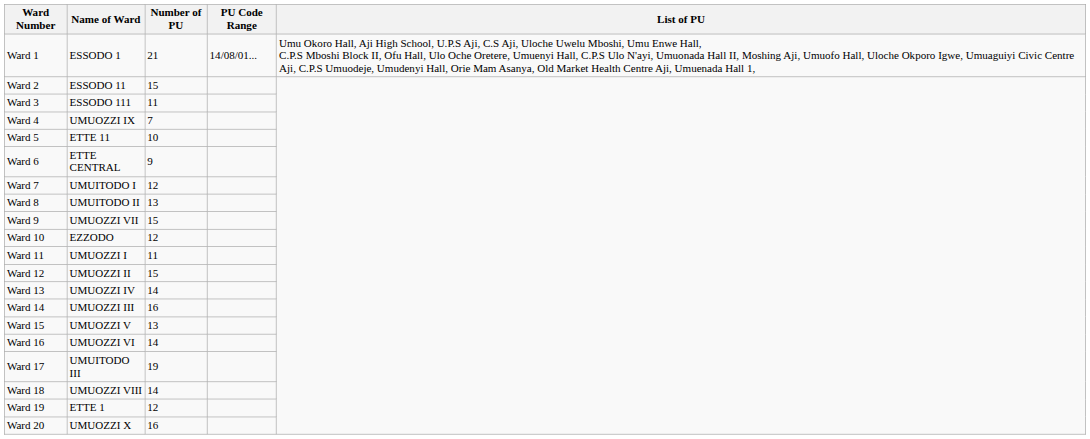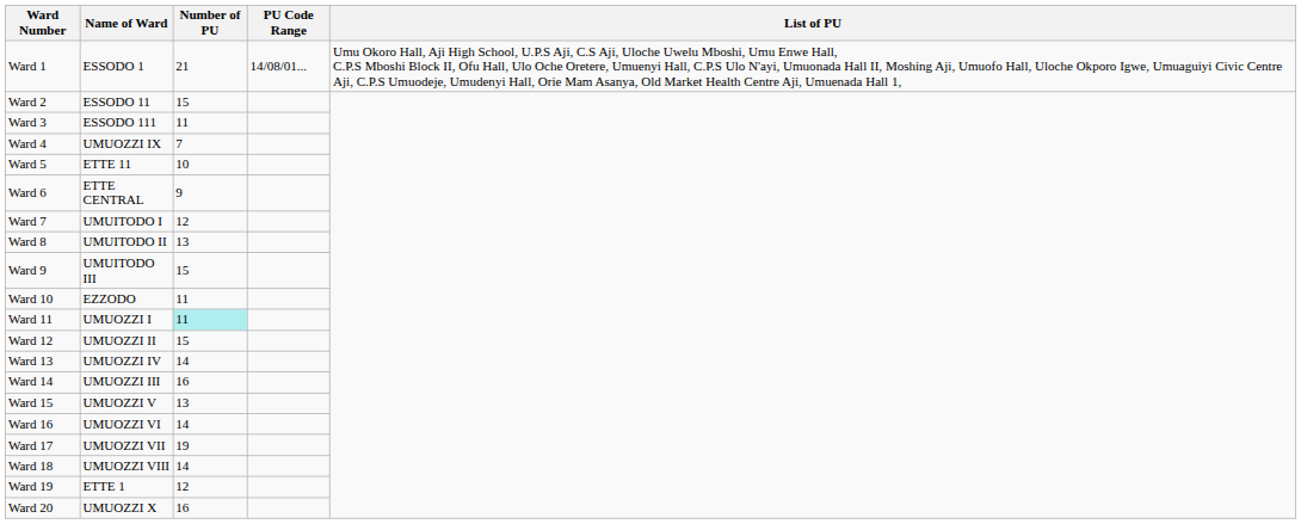Ward 9 | Name of Ward: UMUOZZI VII -> UMUITODO III
Ward 10 | Number of PU: 12 -> 11
Ward 11 | Number of PU: no background -> paleturquoise background
Ward 17 | Name of Ward: UMUITODO III -> UMUOZZI VII
